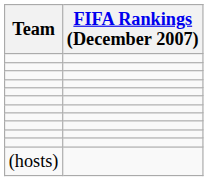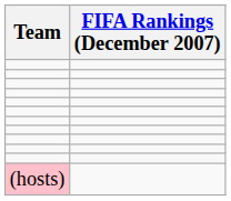row 13 | Team: no background -> pink background
